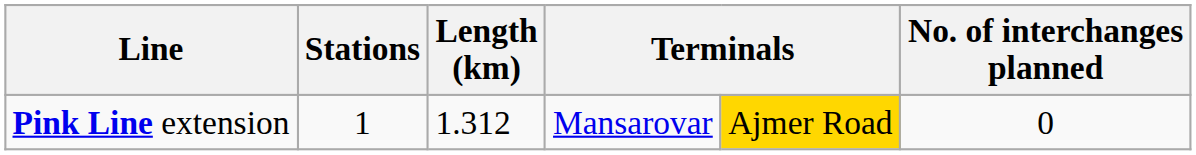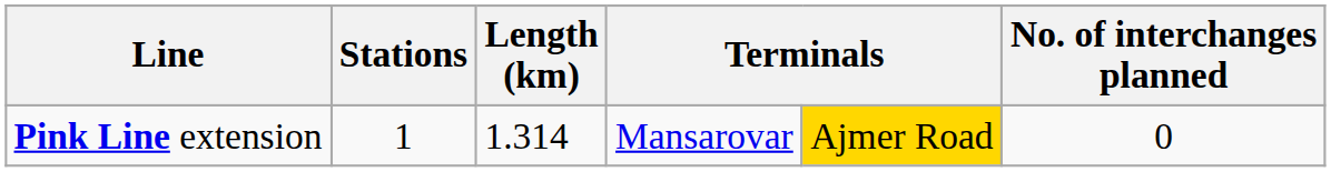Pink Line extension | Length (km): 1.312 -> 1.314
